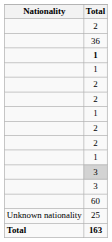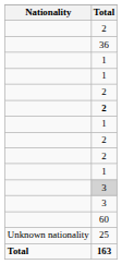row 4 | Total: bold -> normal
row 7 | Total: normal -> bold
